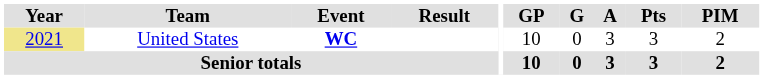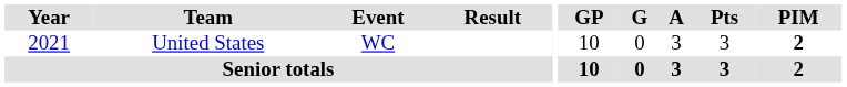United States | Year: khaki background -> no background
United States | Event: bold -> normal
United States | PIM: normal -> bold
